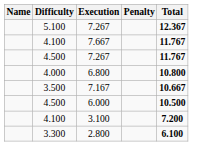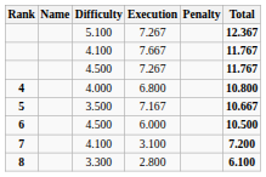+ column: Rank | 4 | 5 | 6 | 7 | 8
